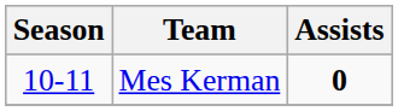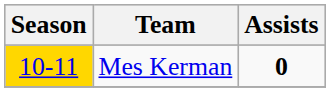Mes Kerman | Season: no background -> gold background
